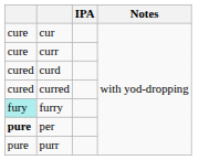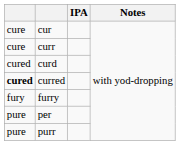curred | column 1: normal -> bold
furry | column 1: paleturquoise background -> no background
per | column 1: bold -> normal
